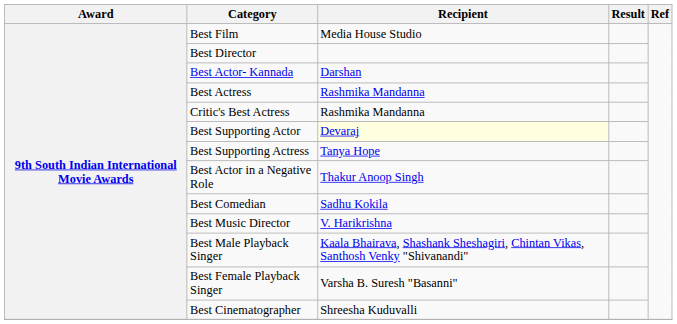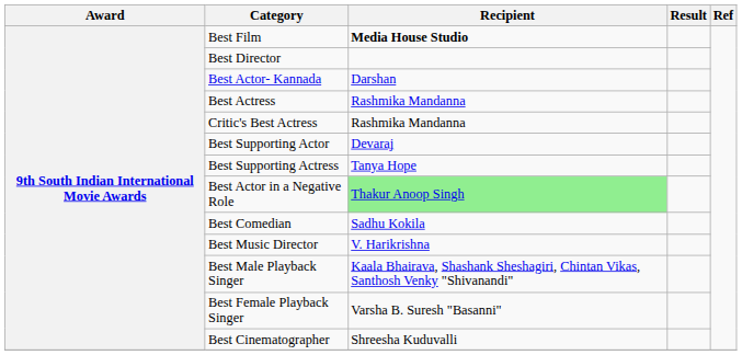Best Film | Recipient: normal -> bold
Best Supporting Actor | Recipient: lightyellow background -> no background
Best Actor in a Negative Role | Recipient: no background -> lightgreen background
